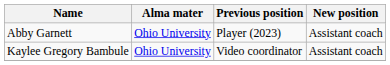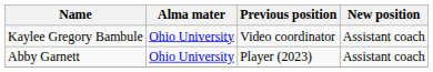rows swapped: Kaylee Gregory Bambule <-> Abby Garnett
